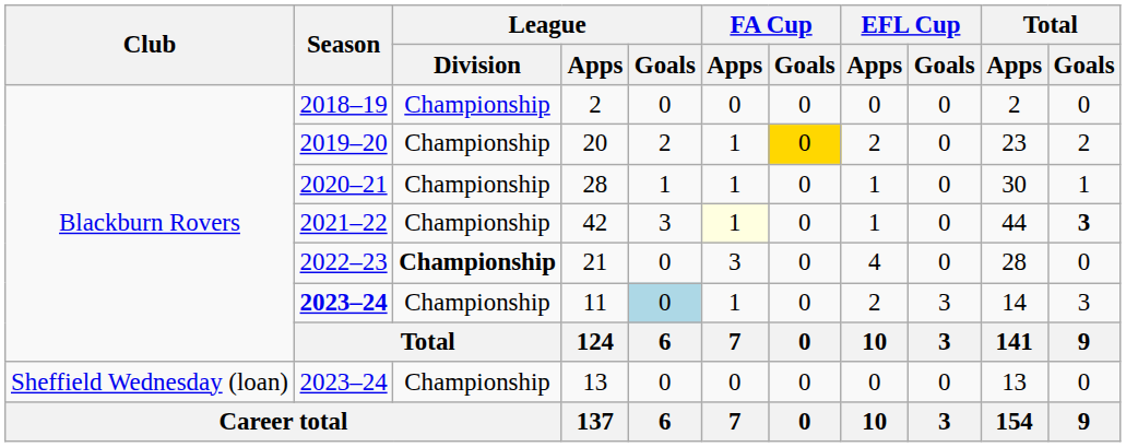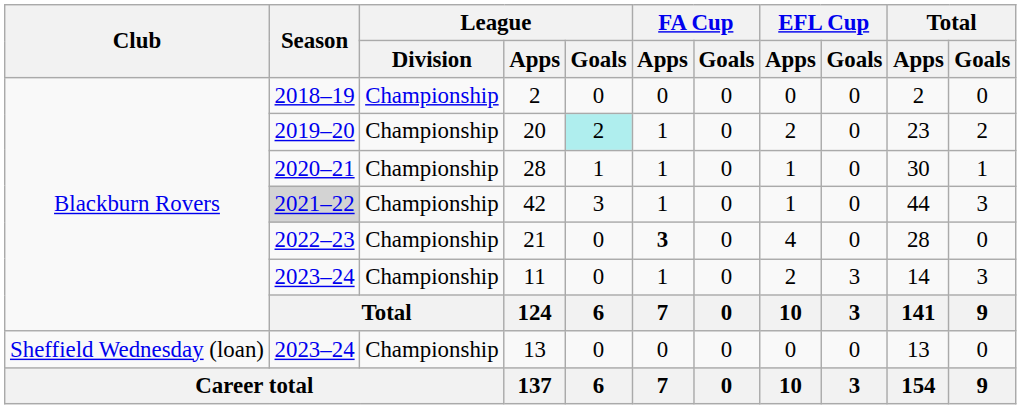20 | League / Goals: no background -> paleturquoise background
20 | FA Cup / Goals: gold background -> no background
42 | Season: no background -> lightgrey background
42 | FA Cup / Apps: lightyellow background -> no background
42 | Total / Goals: bold -> normal
21 | League / Division: bold -> normal
21 | FA Cup / Apps: normal -> bold
11 | Season: bold -> normal
11 | League / Goals: lightblue background -> no background
